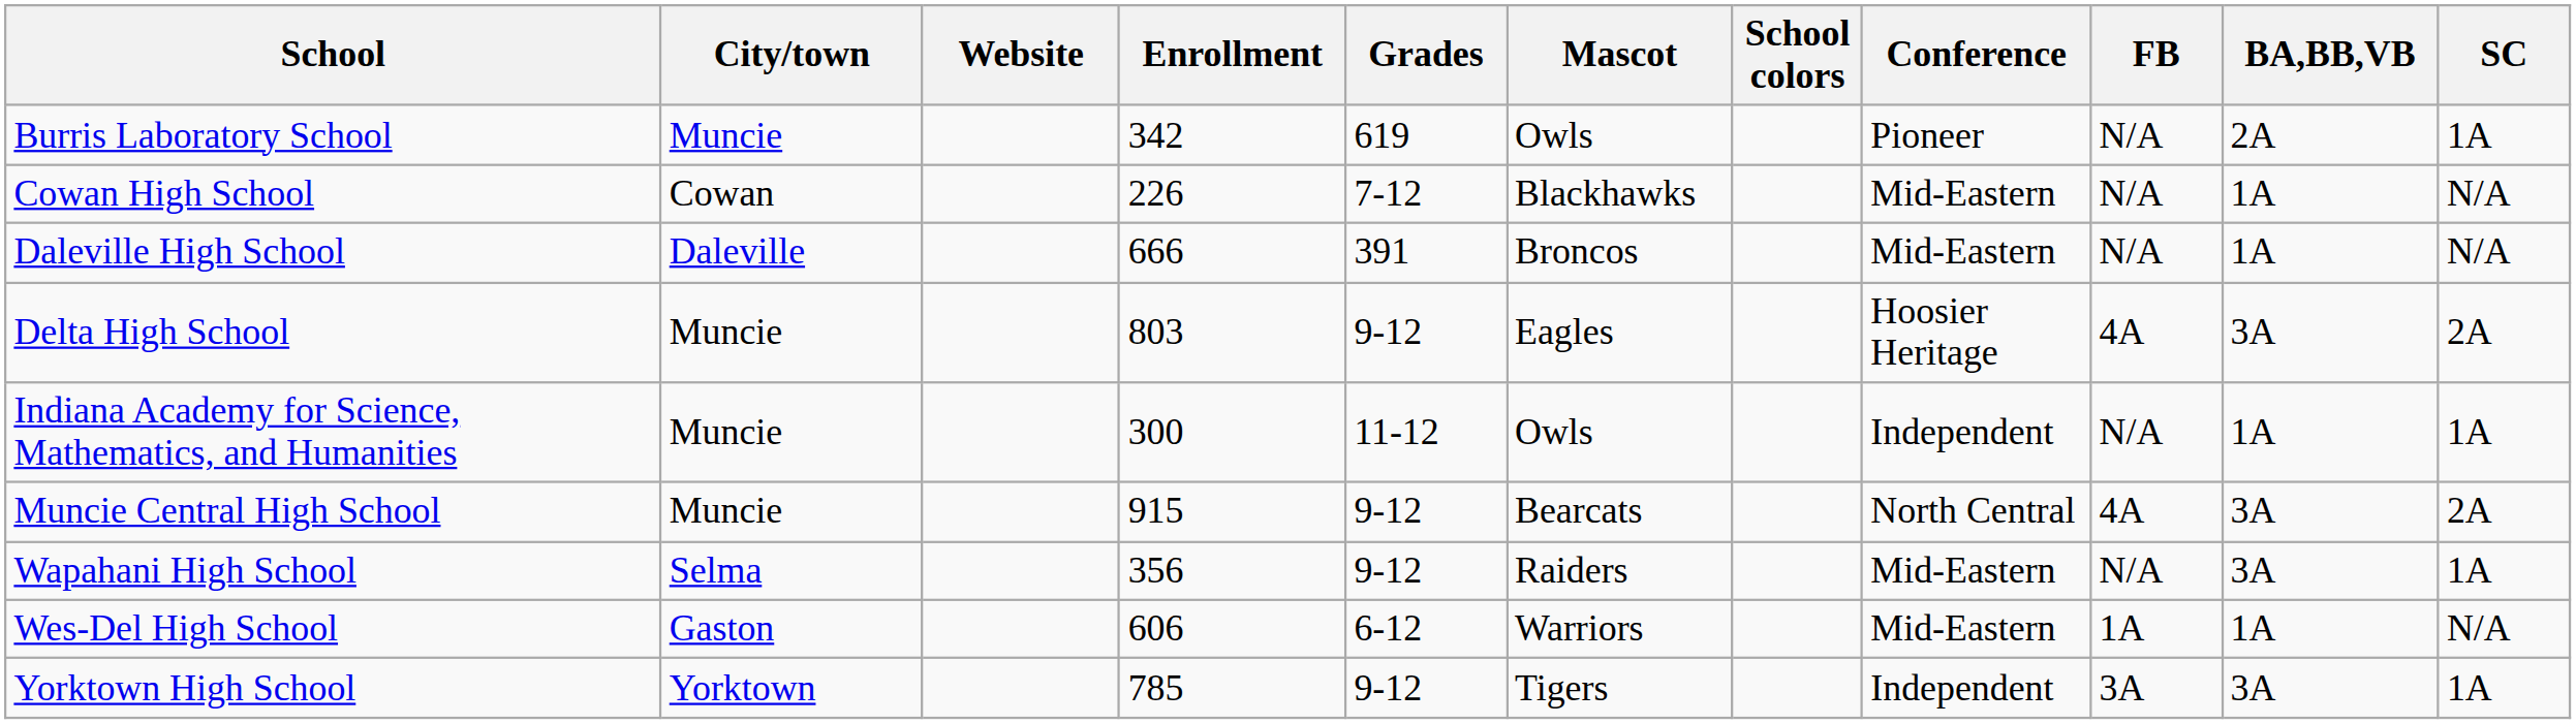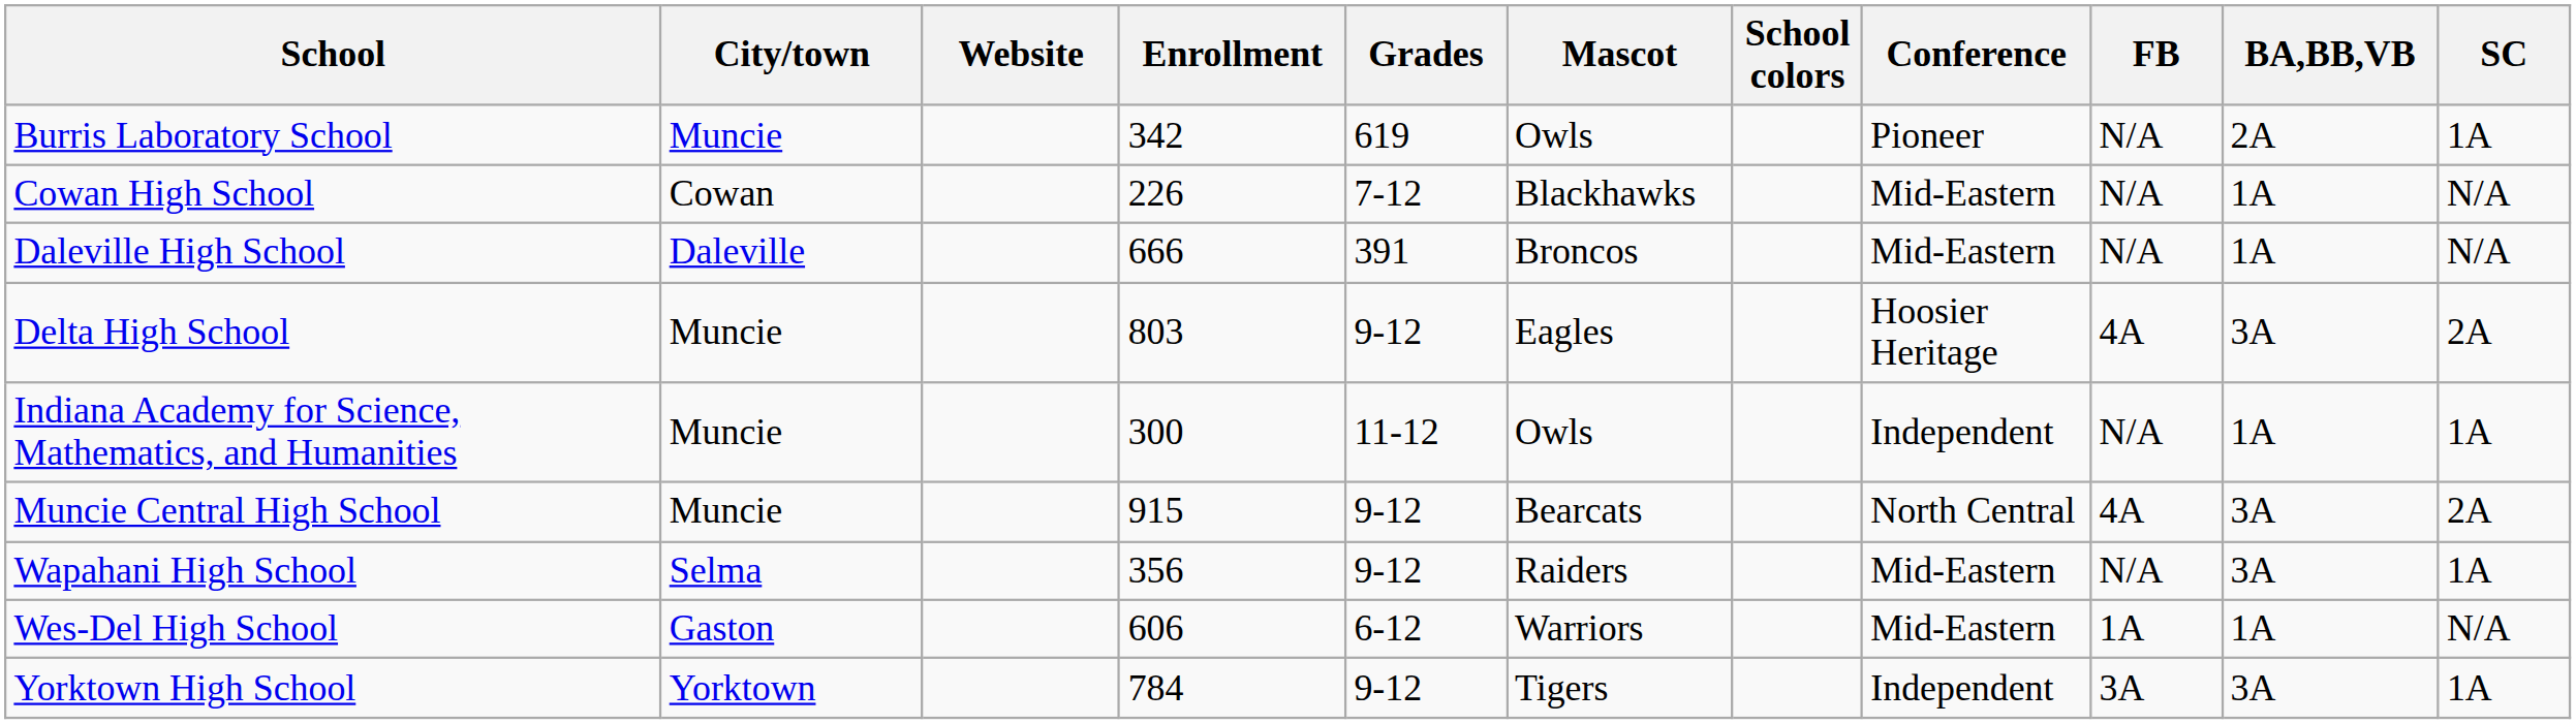Yorktown High School | Enrollment: 785 -> 784
